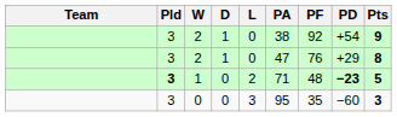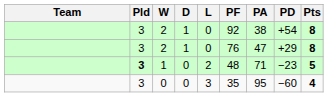columns swapped: PF <-> PA
row 2 | Pts: 9 -> 8
row 4 | PD: bold -> normal
row 5 | Pts: 3 -> 4
